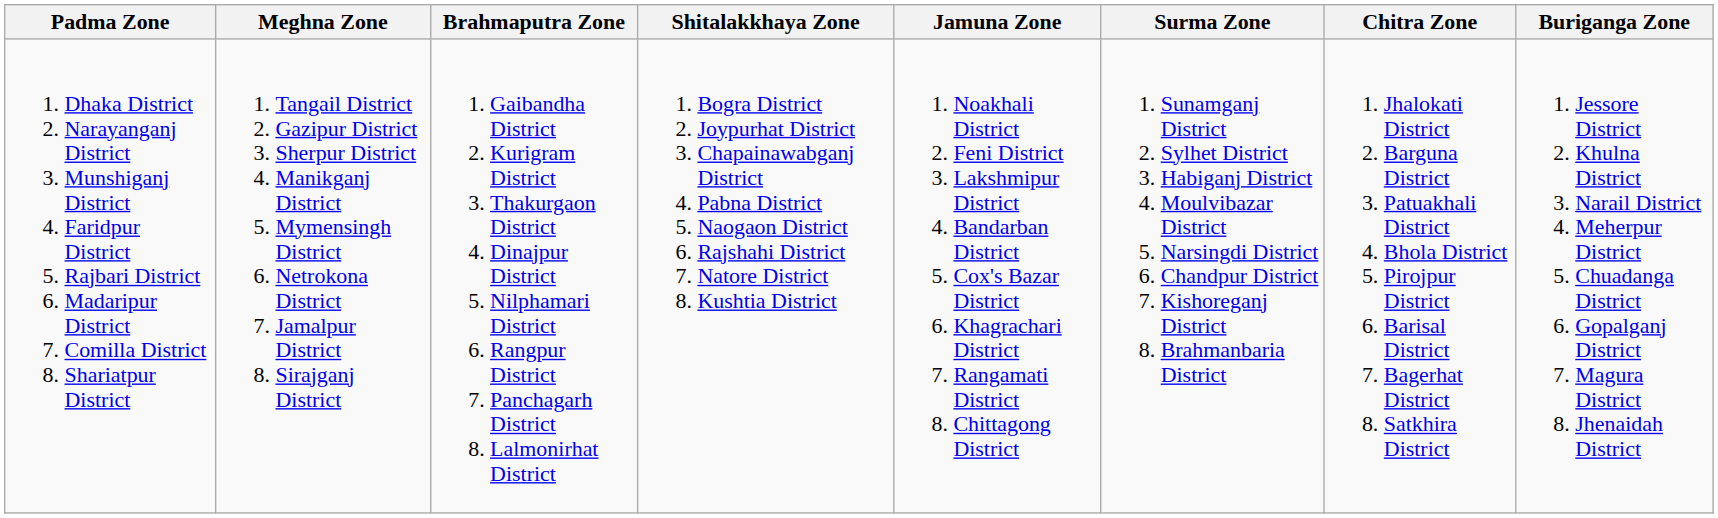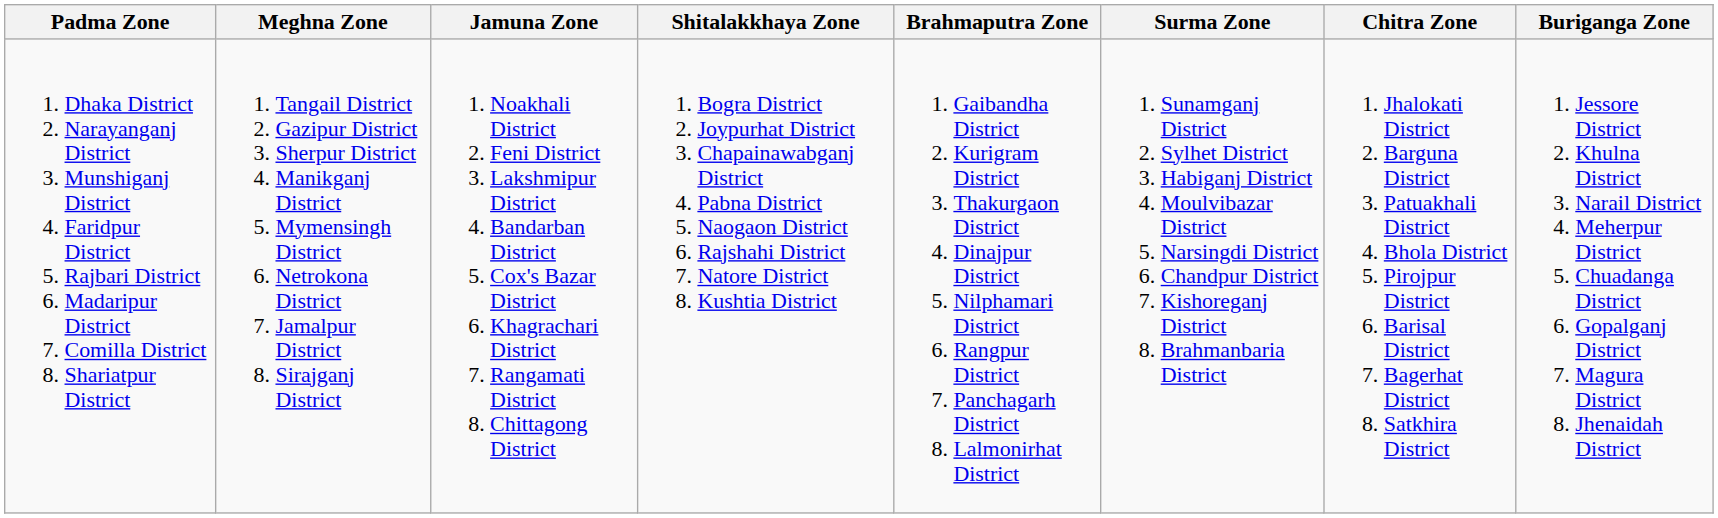columns swapped: Jamuna Zone <-> Brahmaputra Zone
